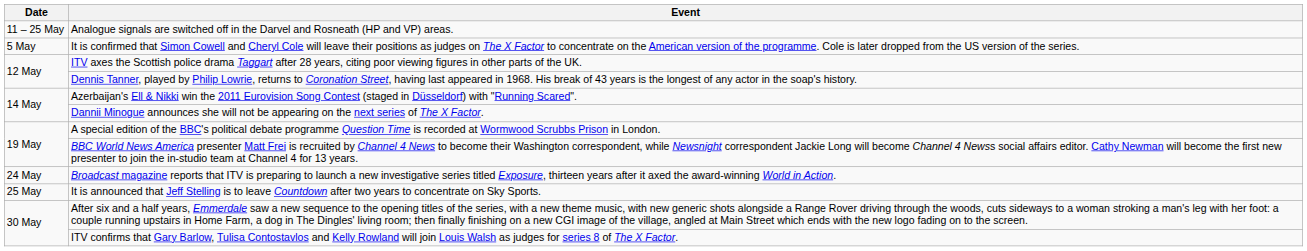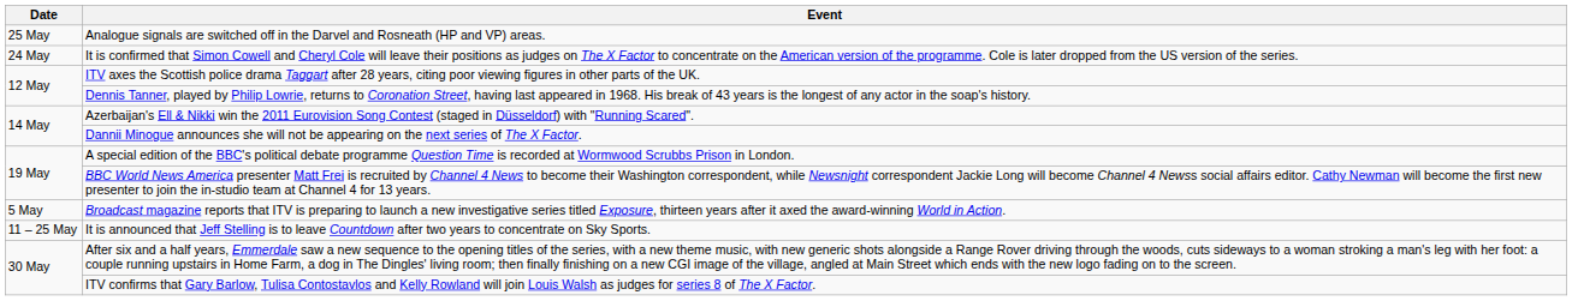row 2 | Date: 11 – 25 May -> 25 May
row 3 | Date: 5 May -> 24 May
row 10 | Date: 24 May -> 5 May
row 11 | Date: 25 May -> 11 – 25 May
